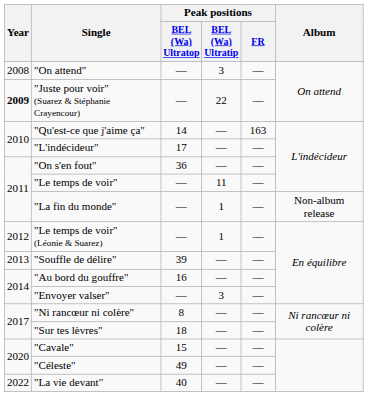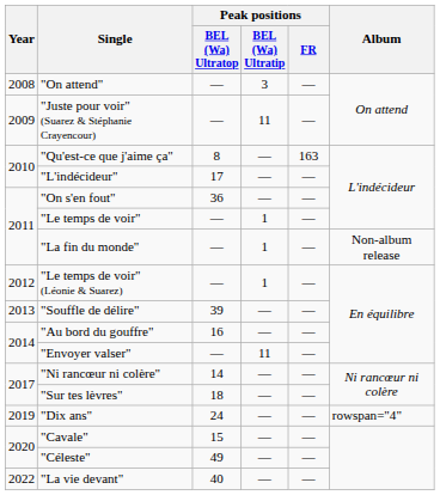"Juste pour voir" (Suarez & Stéphanie Crayencour) | Year: bold -> normal
"Juste pour voir" (Suarez & Stéphanie Crayencour) | Peak positions / BEL (Wa) Ultratip: 22 -> 11
"Qu'est-ce que j'aime ça" | Peak positions / BEL (Wa) Ultratop: 14 -> 8
"Le temps de voir" | Peak positions / BEL (Wa) Ultratip: 11 -> 1
"Envoyer valser" | Peak positions / BEL (Wa) Ultratip: 3 -> 11
"Ni rancœur ni colère" | Peak positions / BEL (Wa) Ultratop: 8 -> 14
+ row: 2019 | "Dix ans" | 24 | — | — | rowspan="4"
